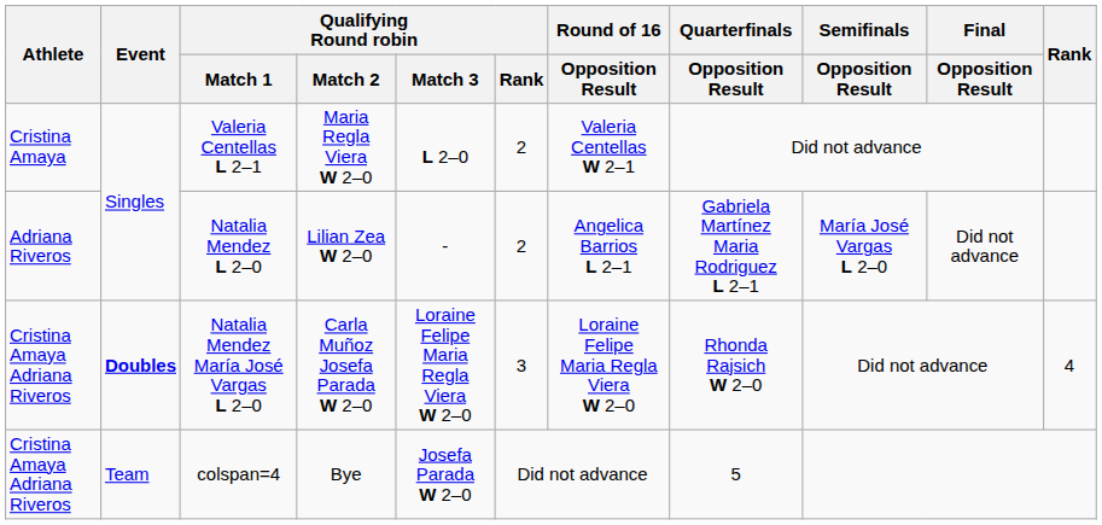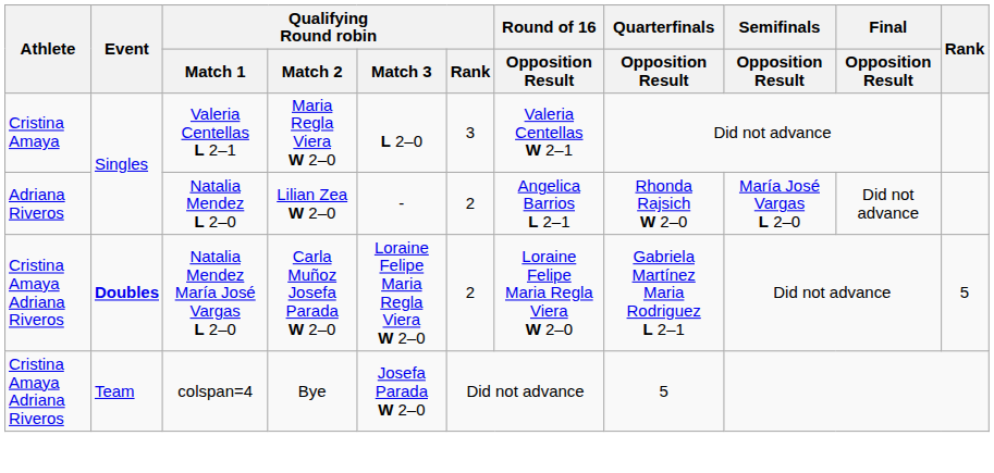Valeria Centellas L 2–1 | Qualifying Round robin / Rank: 2 -> 3
Natalia Mendez L 2–0 | Quarterfinals / Opposition Result: Gabriela Martínez Maria Rodriguez L 2–1 -> Rhonda Rajsich W 2–0
Natalia Mendez María José Vargas L 2–0 | Qualifying Round robin / Rank: 3 -> 2
Natalia Mendez María José Vargas L 2–0 | Quarterfinals / Opposition Result: Rhonda Rajsich W 2–0 -> Gabriela Martínez Maria Rodriguez L 2–1
Natalia Mendez María José Vargas L 2–0 | Rank: 4 -> 5
